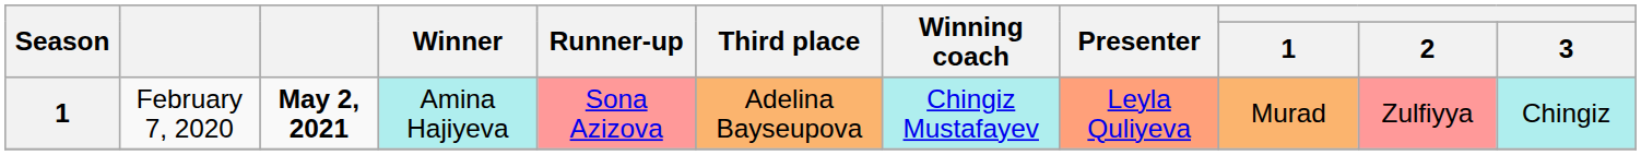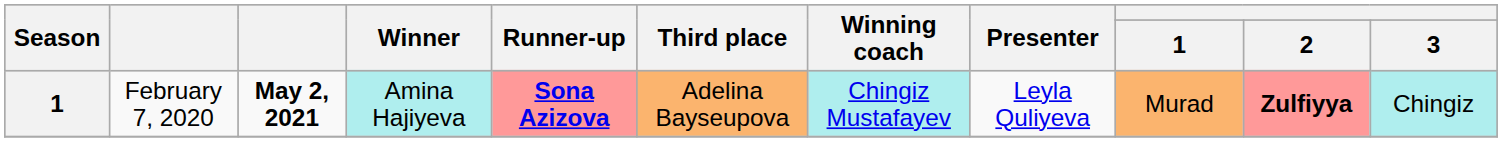February 7, 2020 | Runner-up: normal -> bold
February 7, 2020 | Presenter: lightsalmon background -> no background
February 7, 2020 | 2: normal -> bold
